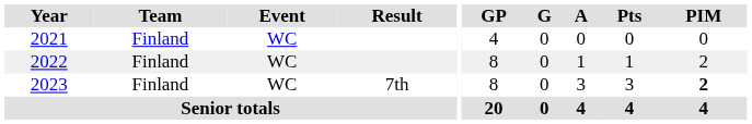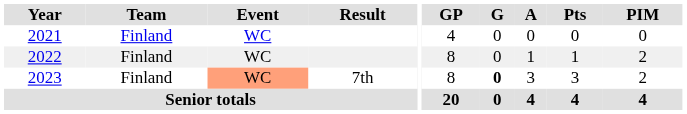2023 | Event: no background -> lightsalmon background
2023 | G: normal -> bold
2023 | PIM: bold -> normal
